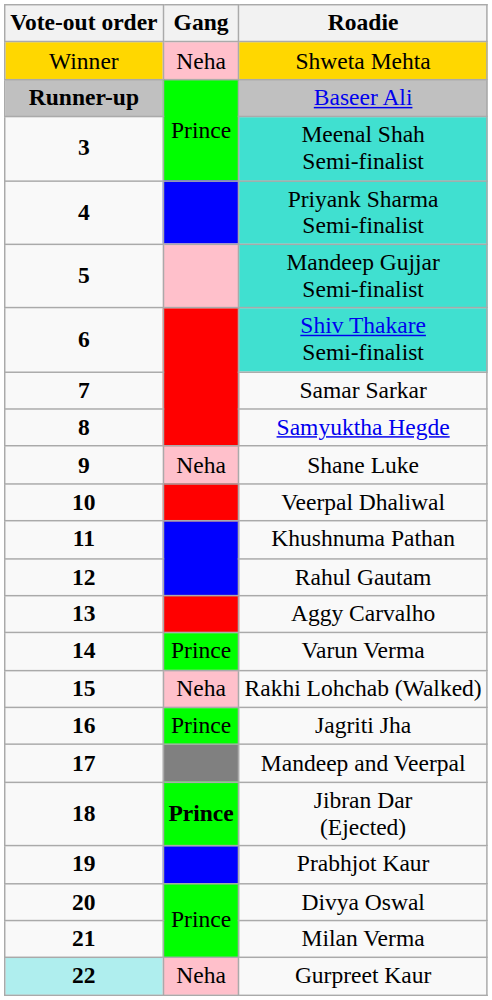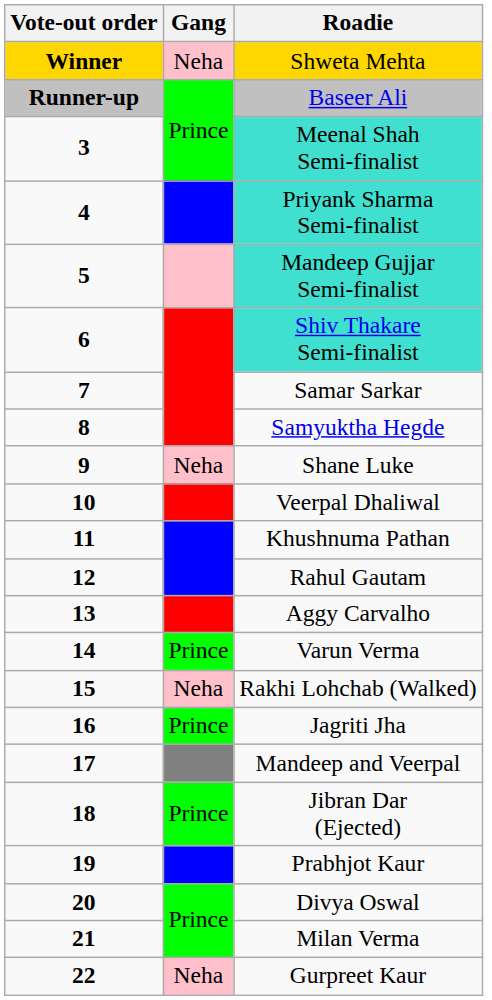Shweta Mehta | Vote-out order: normal -> bold
Jibran Dar (Ejected) | Gang: bold -> normal
Gurpreet Kaur | Vote-out order: paleturquoise background -> no background
